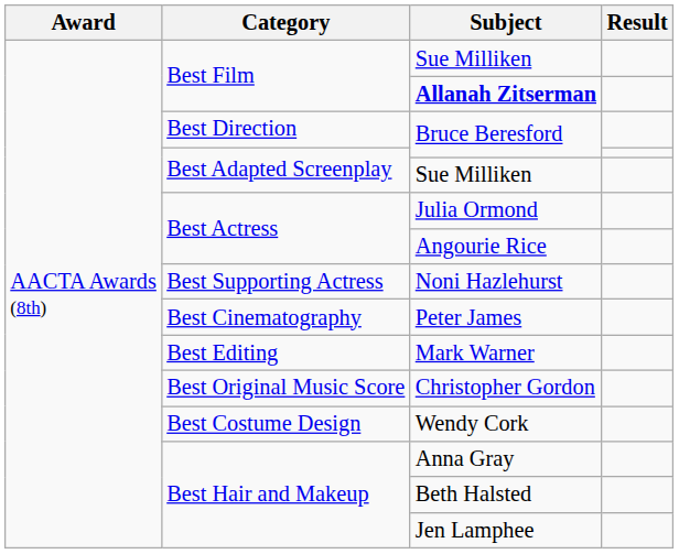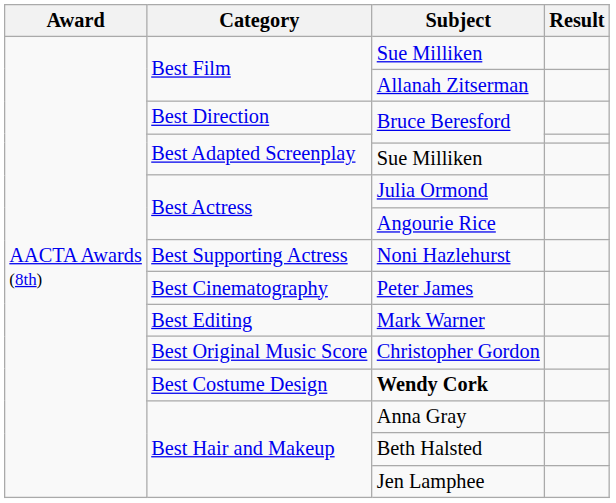Allanah Zitserman | Subject: bold -> normal
Wendy Cork | Subject: normal -> bold
